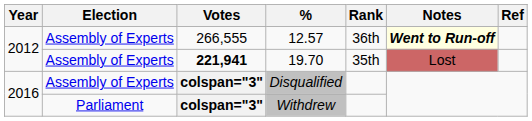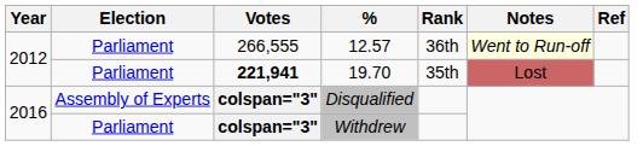12.57 | Election: Assembly of Experts -> Parliament
12.57 | Notes: bold -> normal
19.70 | Election: Assembly of Experts -> Parliament
